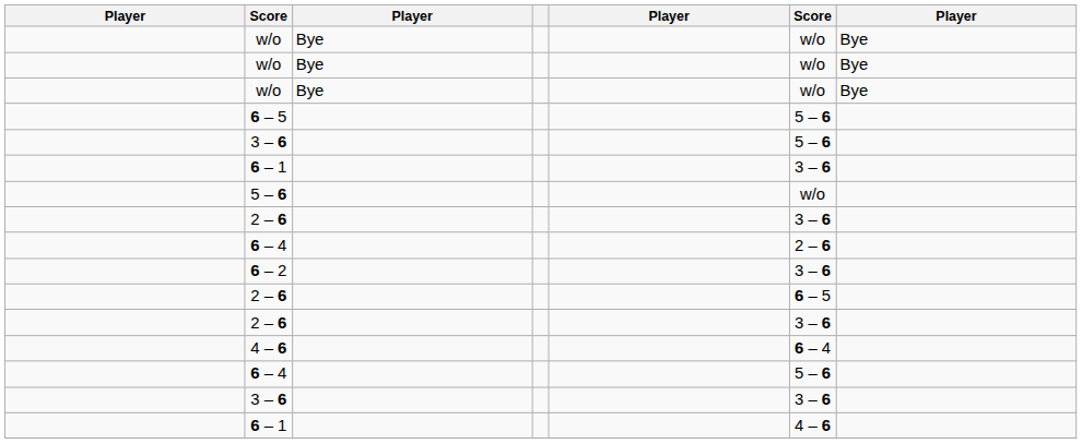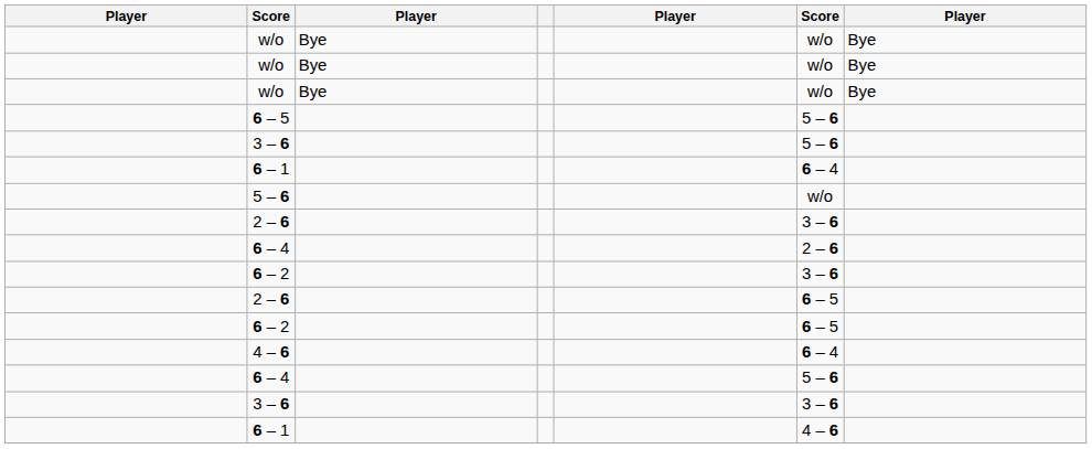row 7 | column 6: 3 – 6 -> 6 – 4
row 13 | column 2: 2 – 6 -> 6 – 2
row 13 | column 6: 3 – 6 -> 6 – 5
